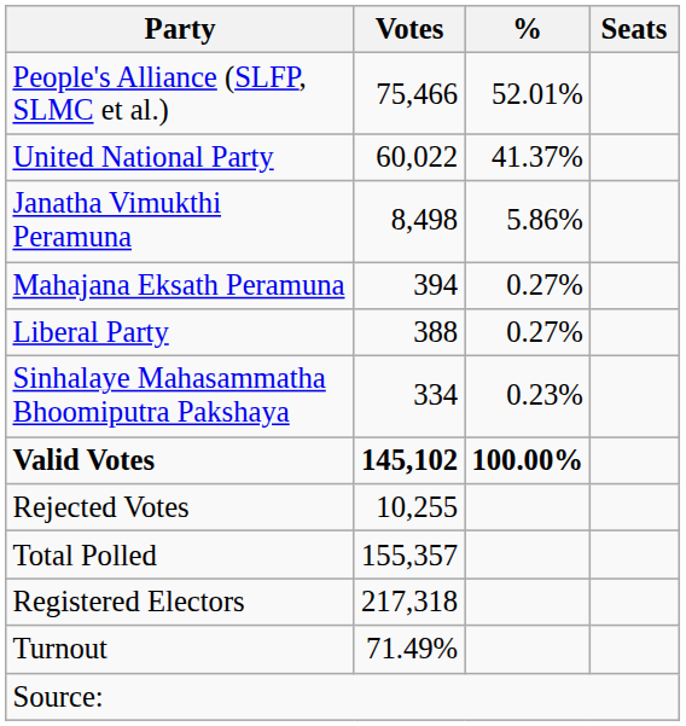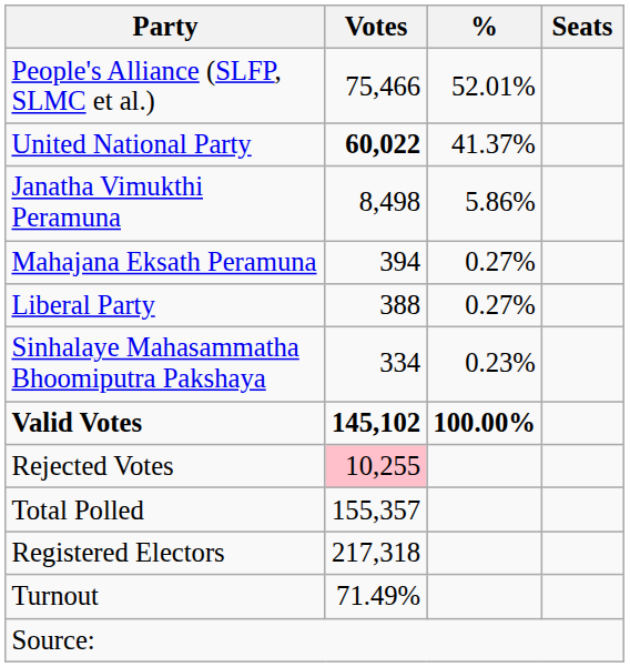United National Party | Votes: normal -> bold
Rejected Votes | Votes: no background -> pink background
